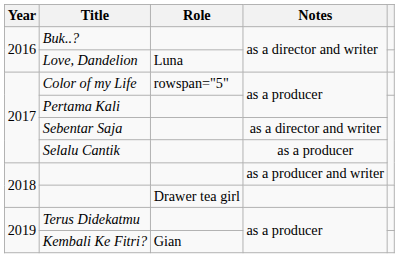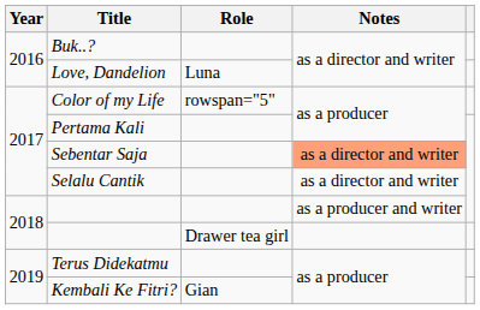Sebentar Saja | Notes: no background -> lightsalmon background
Selalu Cantik | Notes: as a producer -> as a director and writer
